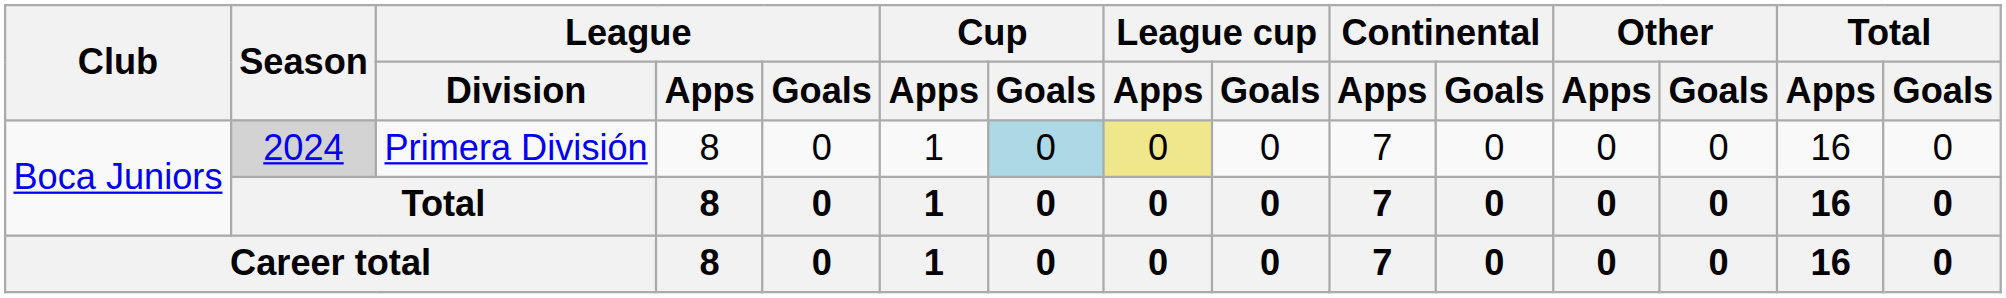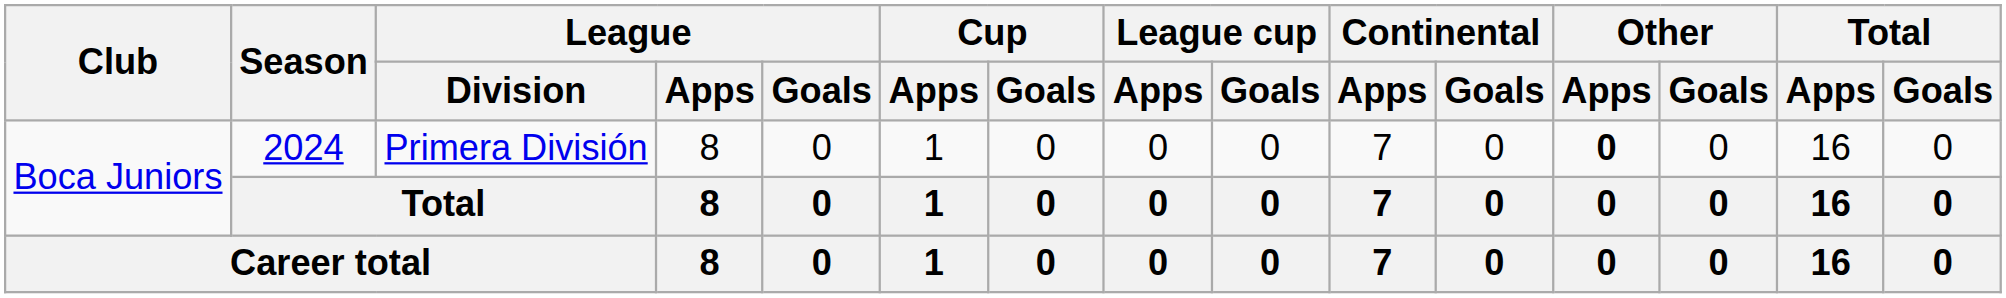Boca Juniors / Primera División | Season: lightgrey background -> no background
Boca Juniors / Primera División | Cup / Goals: lightblue background -> no background
Boca Juniors / Primera División | League cup / Apps: khaki background -> no background
Boca Juniors / Primera División | Other / Apps: normal -> bold
